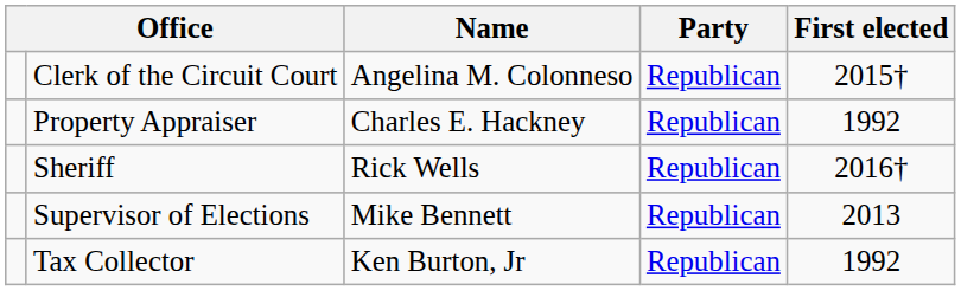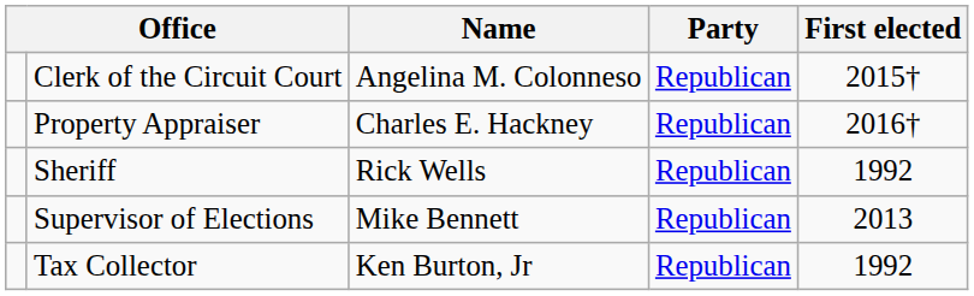Property Appraiser | First elected: 1992 -> 2016†
Sheriff | First elected: 2016† -> 1992
